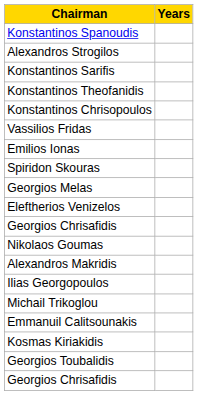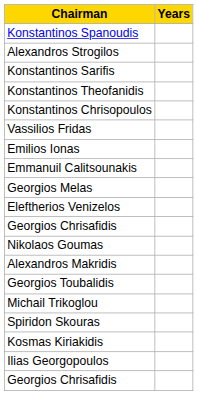row 9 | Chairman: Spiridon Skouras -> Emmanuil Calitsounakis
row 15 | Chairman: Ilias Georgopoulos -> Georgios Toubalidis
row 17 | Chairman: Emmanuil Calitsounakis -> Spiridon Skouras
row 19 | Chairman: Georgios Toubalidis -> Ilias Georgopoulos
